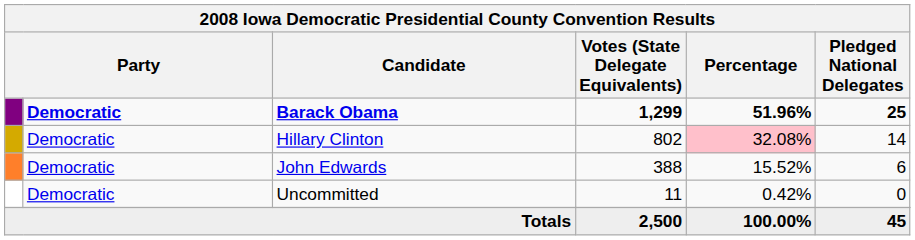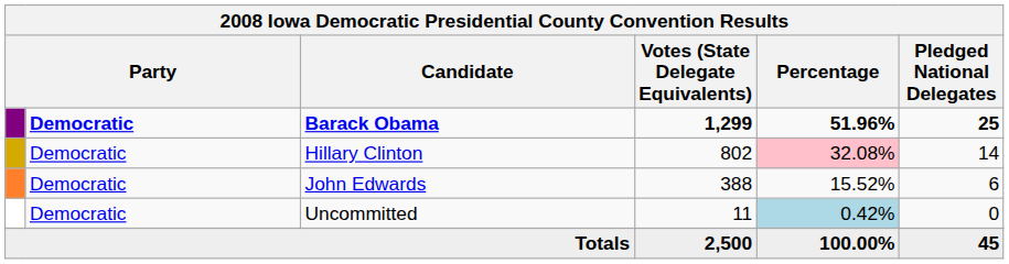Uncommitted | Percentage: no background -> lightblue background
